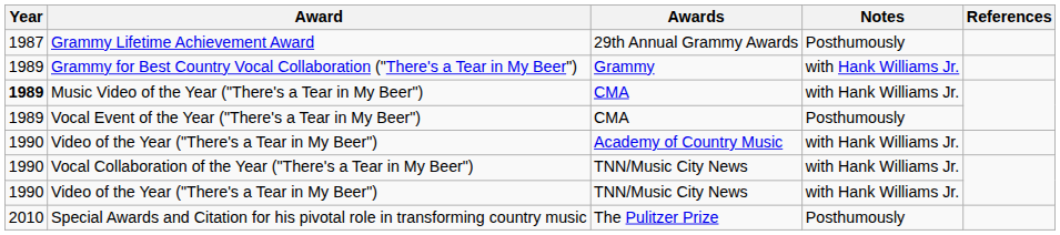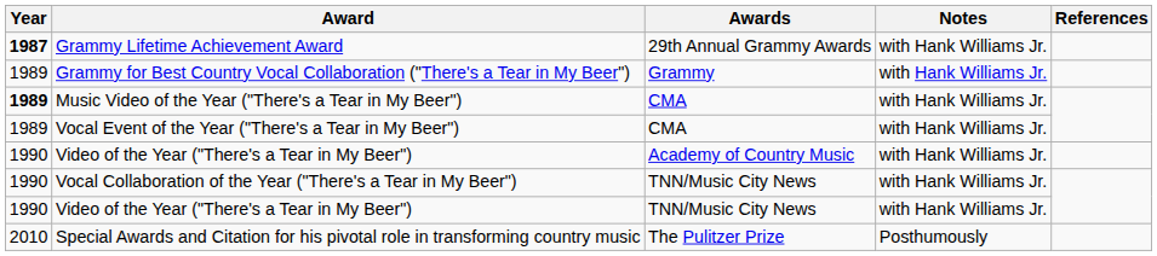Grammy Lifetime Achievement Award | Year: normal -> bold
Grammy Lifetime Achievement Award | Notes: Posthumously -> with Hank Williams Jr.
Vocal Event of the Year ("There's a Tear in My Beer") | Notes: Posthumously -> with Hank Williams Jr.
